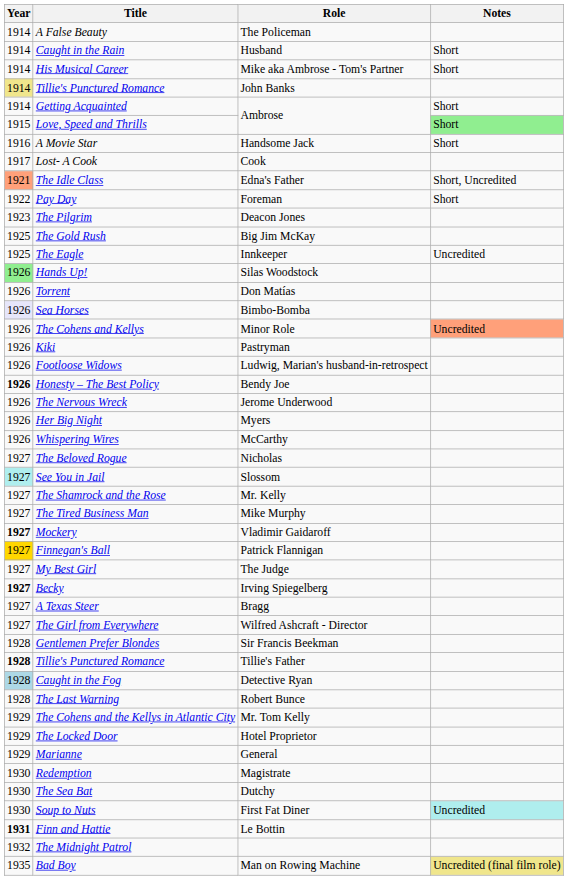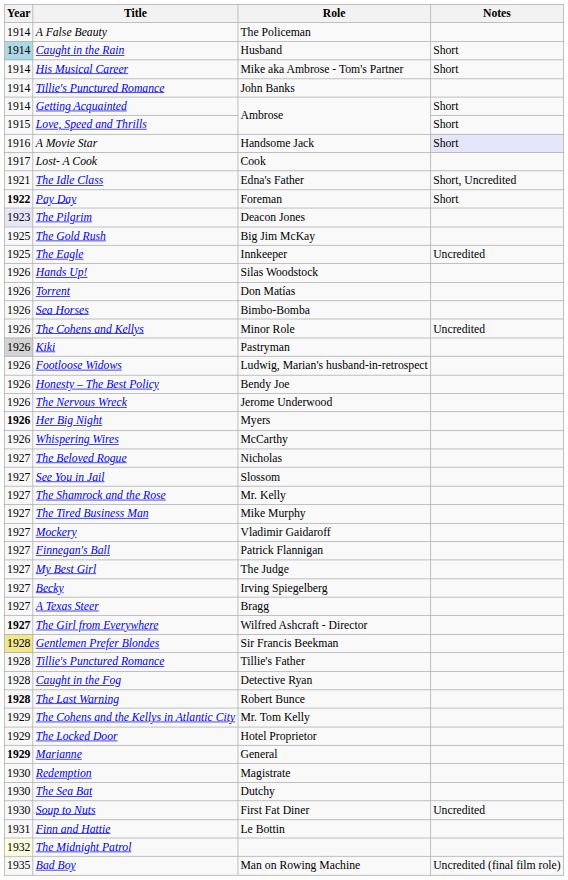Caught in the Rain | Year: no background -> lightblue background
Tillie's Punctured Romance / John Banks | Year: khaki background -> no background
Love, Speed and Thrills | Notes: lightgreen background -> no background
A Movie Star | Notes: no background -> lavender background
The Idle Class | Year: lightsalmon background -> no background
Pay Day | Year: normal -> bold
The Pilgrim | Year: no background -> lavender background
Hands Up! | Year: lightgreen background -> no background
Sea Horses | Year: lavender background -> no background
The Cohens and Kellys | Notes: lightsalmon background -> no background
Kiki | Year: no background -> lightgrey background
Honesty – The Best Policy | Year: bold -> normal
Her Big Night | Year: normal -> bold
See You in Jail | Year: paleturquoise background -> no background
Mockery | Year: bold -> normal
Finnegan's Ball | Year: gold background -> no background
Becky | Year: bold -> normal
The Girl from Everywhere | Year: normal -> bold
Gentlemen Prefer Blondes | Year: no background -> khaki background
Tillie's Punctured Romance / Tillie's Father | Year: bold -> normal
Caught in the Fog | Year: lightblue background -> no background
The Last Warning | Year: normal -> bold
Marianne | Year: normal -> bold
Soup to Nuts | Notes: paleturquoise background -> no background
Finn and Hattie | Year: bold -> normal
The Midnight Patrol | Year: no background -> lightyellow background
Bad Boy | Notes: khaki background -> no background
